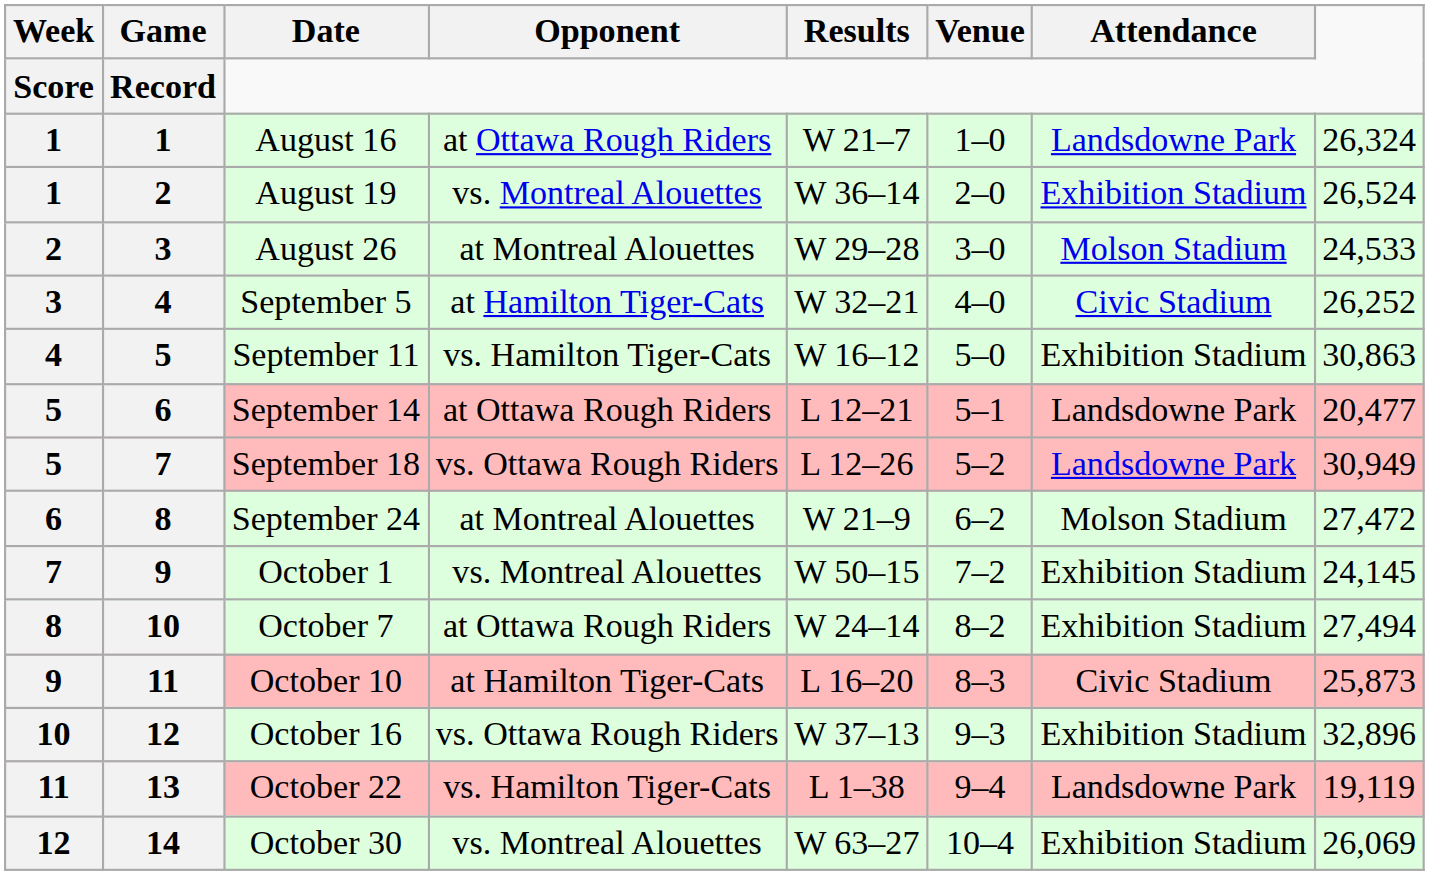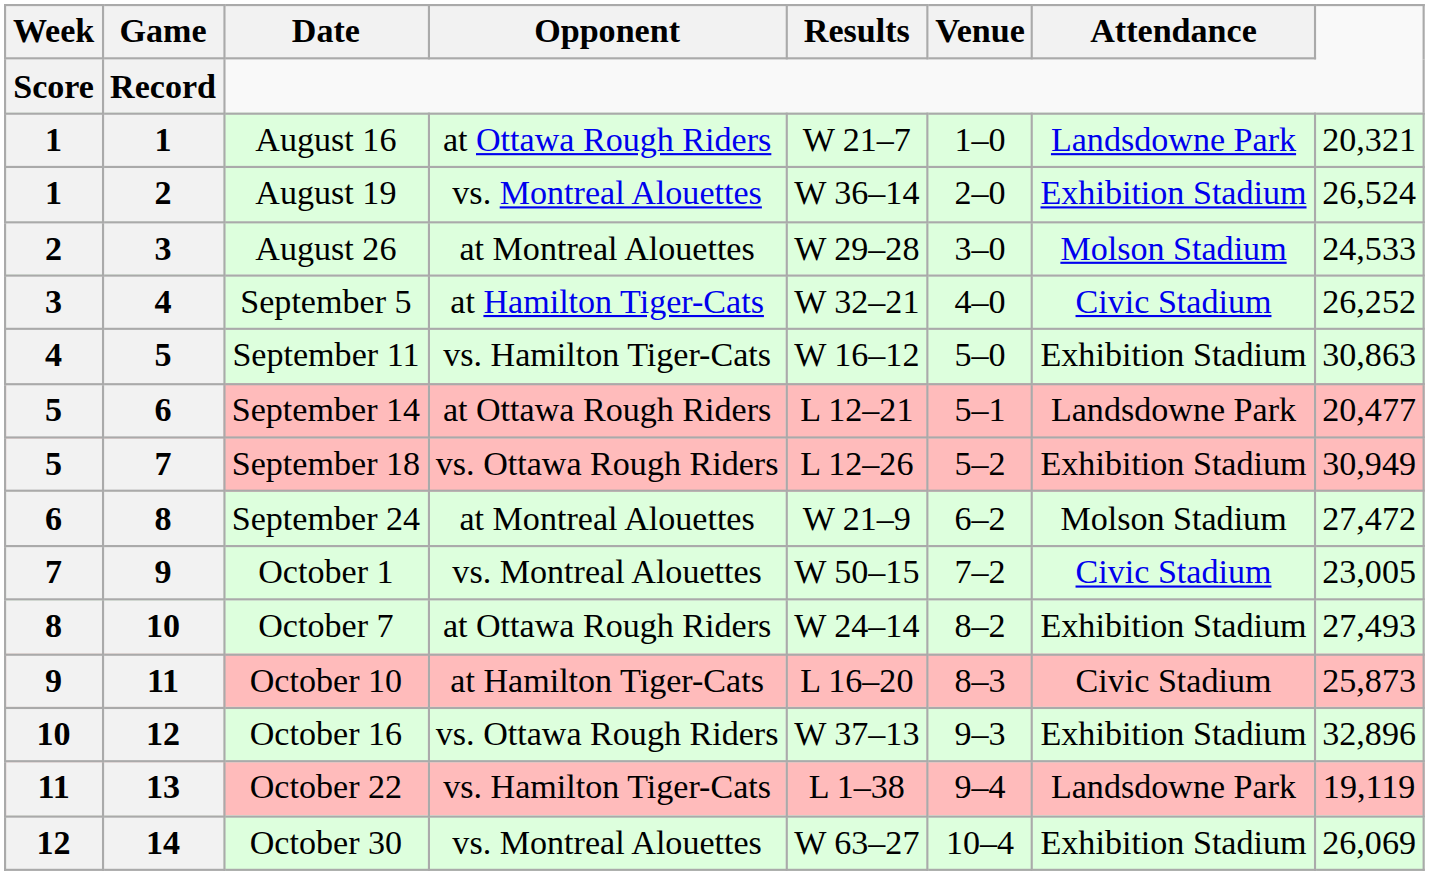August 16 | column 8: 26,324 -> 20,321
September 18 | Attendance: Landsdowne Park -> Exhibition Stadium
October 1 | Attendance: Exhibition Stadium -> Civic Stadium
October 1 | column 8: 24,145 -> 23,005
October 7 | column 8: 27,494 -> 27,493
